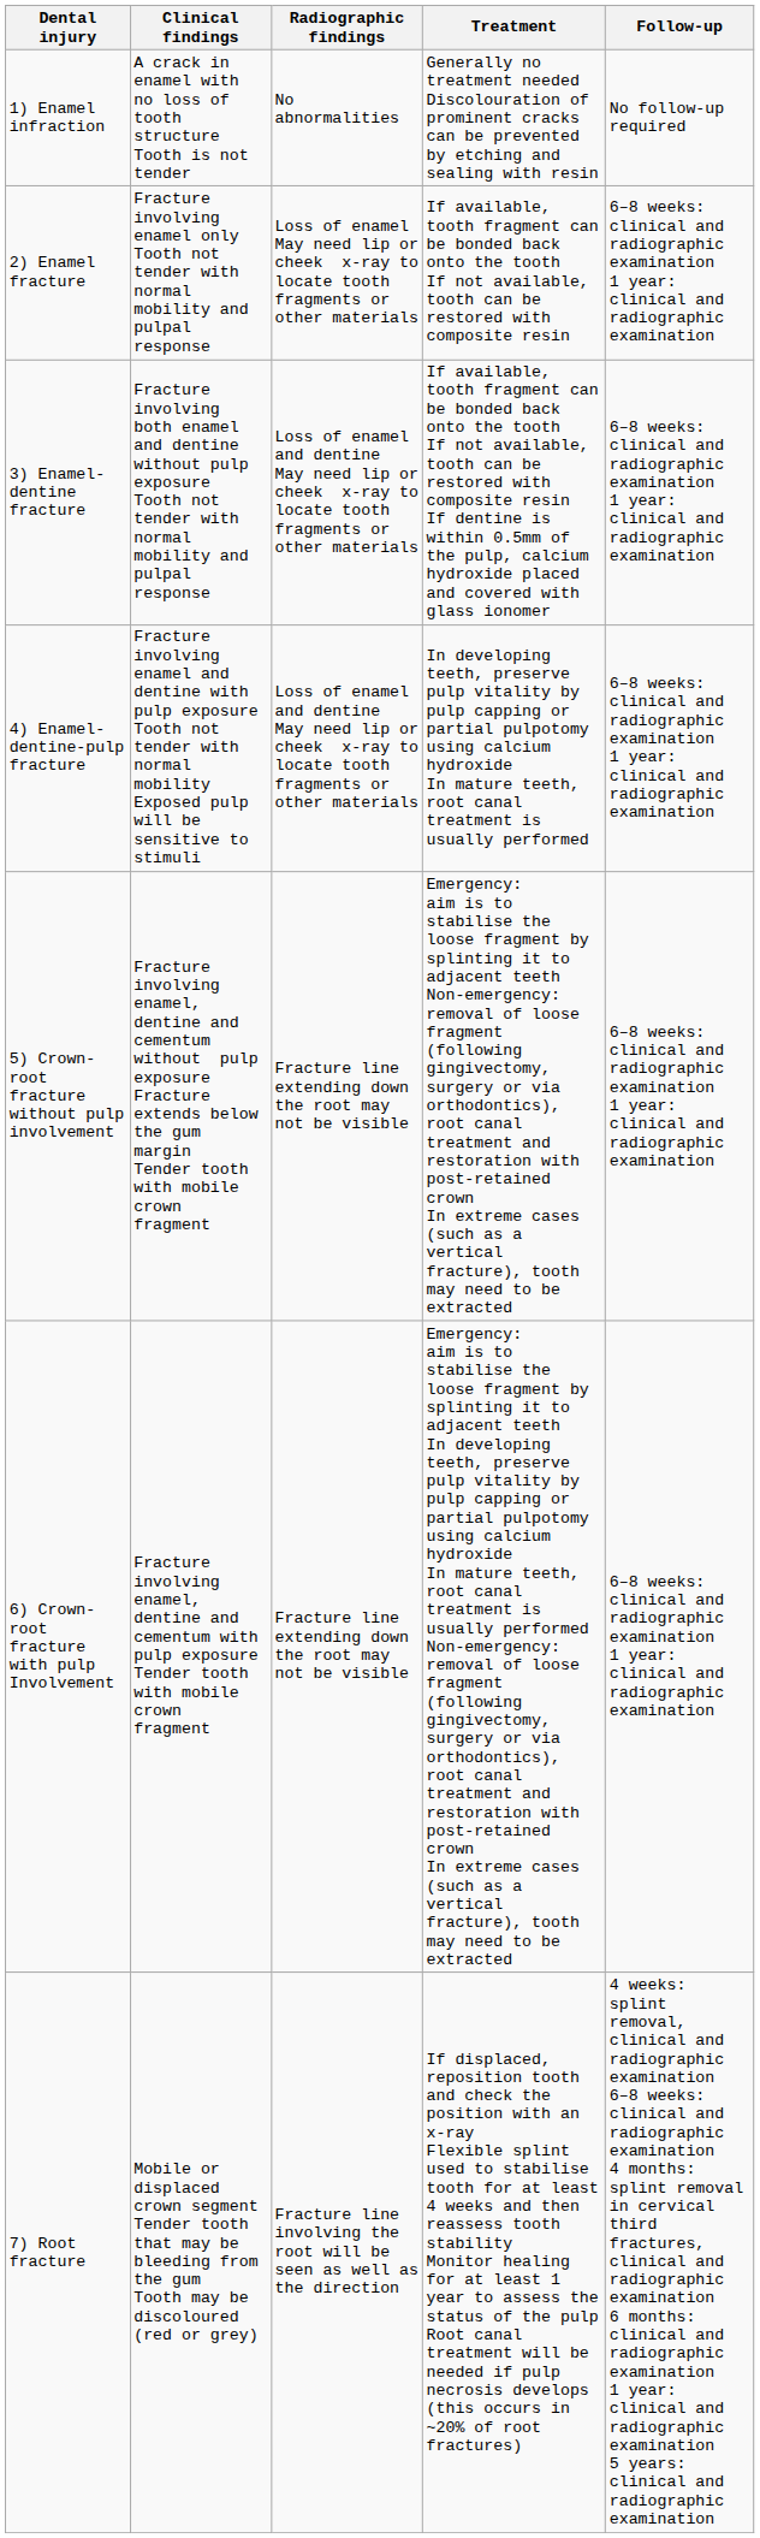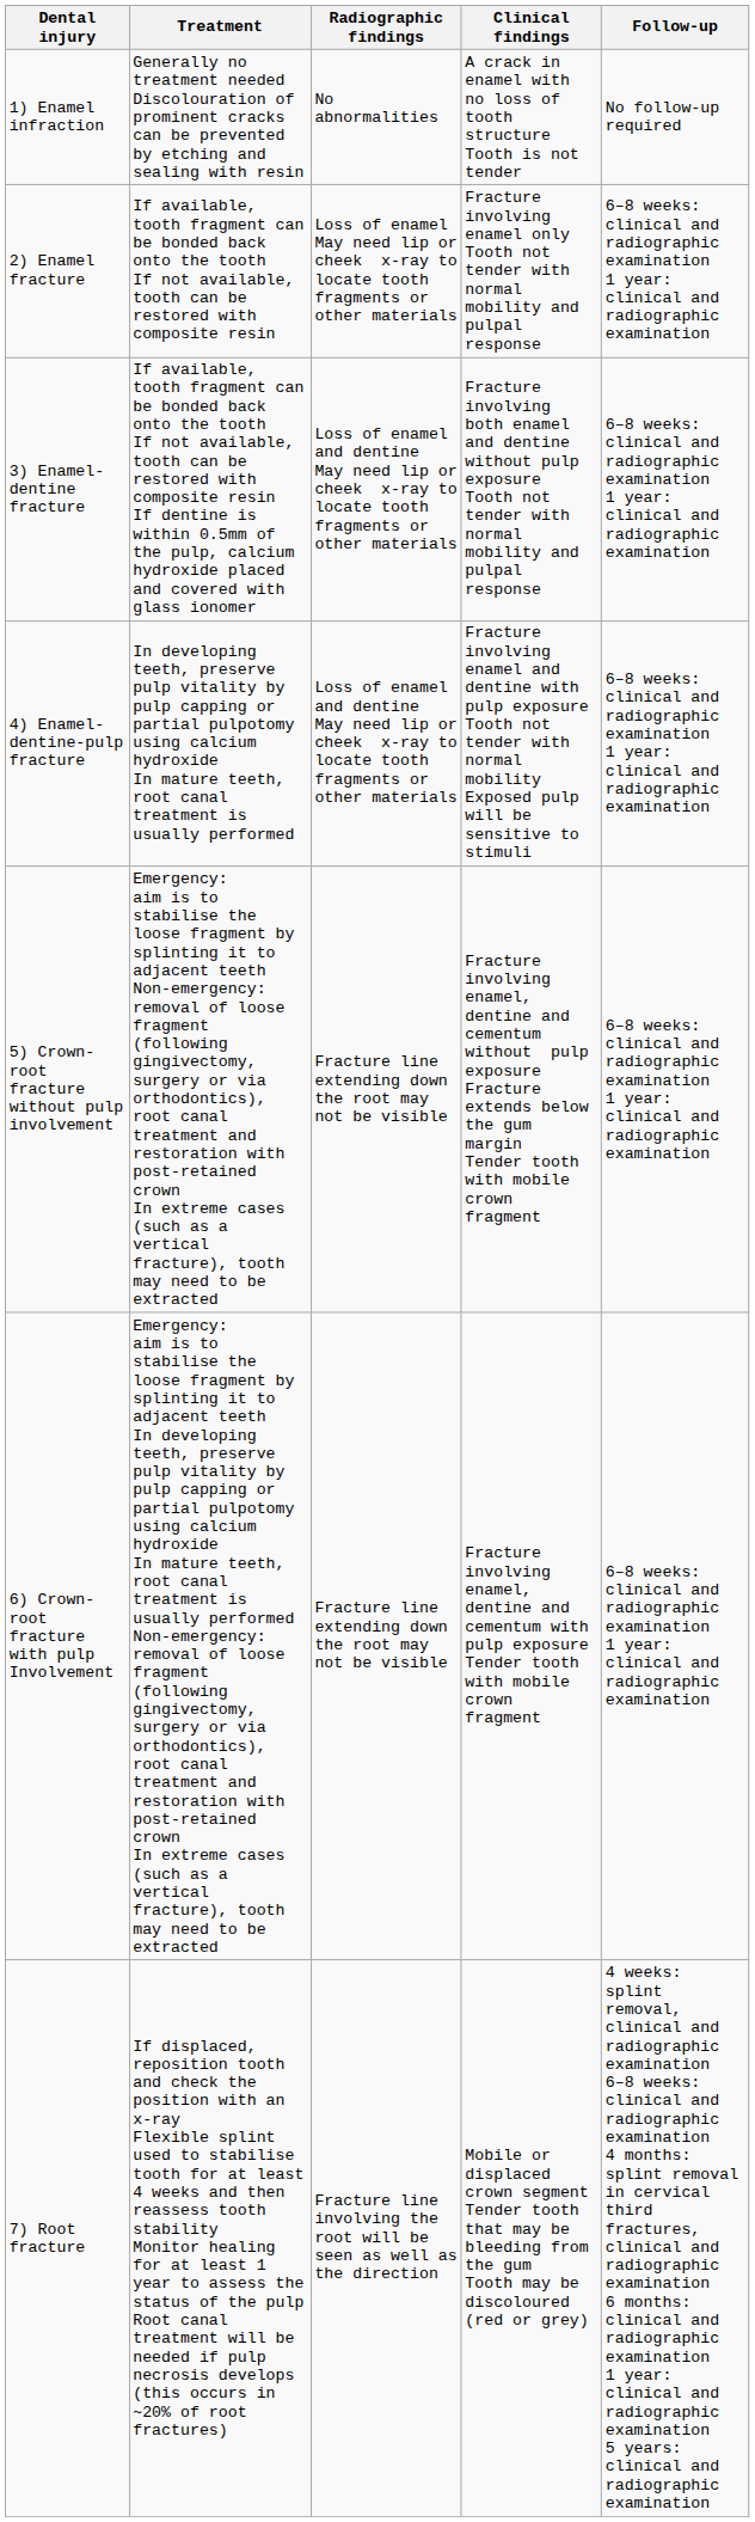columns swapped: Clinical findings <-> Treatment
